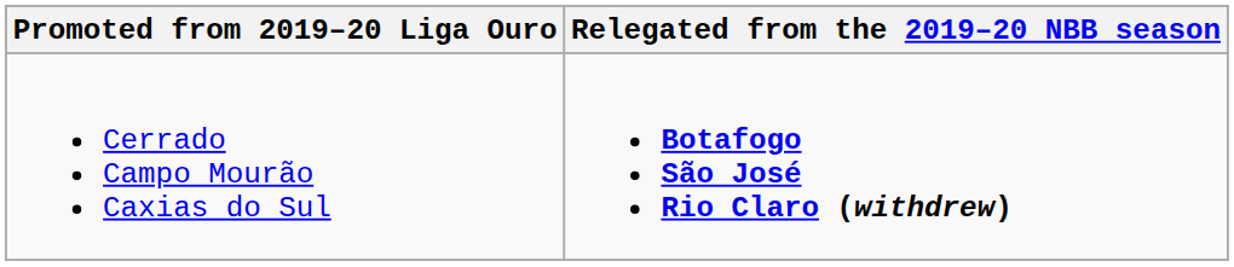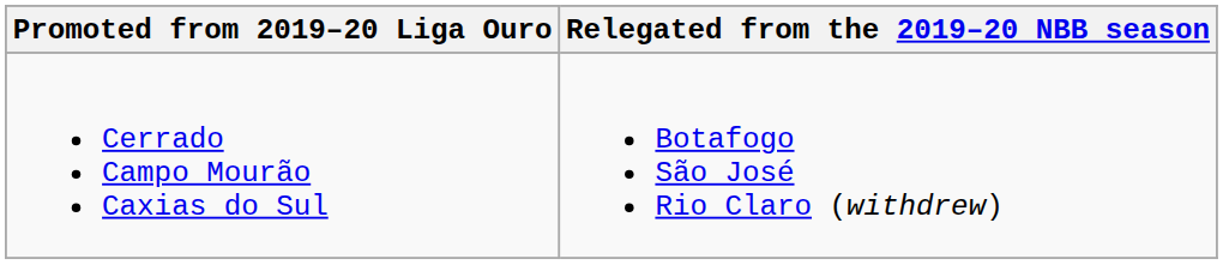Cerrado Campo Mourão Caxias do Sul | Relegated from the 2019–20 NBB season: bold -> normal
